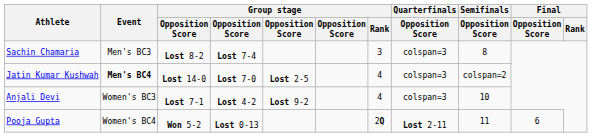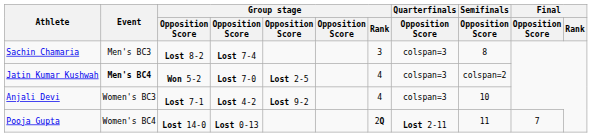Jatin Kumar Kushwah | column 3: Lost 14-0 -> Won 5-2
Pooja Gupta | column 3: Won 5-2 -> Lost 14-0
Pooja Gupta | Final / Opposition Score: 6 -> 7
